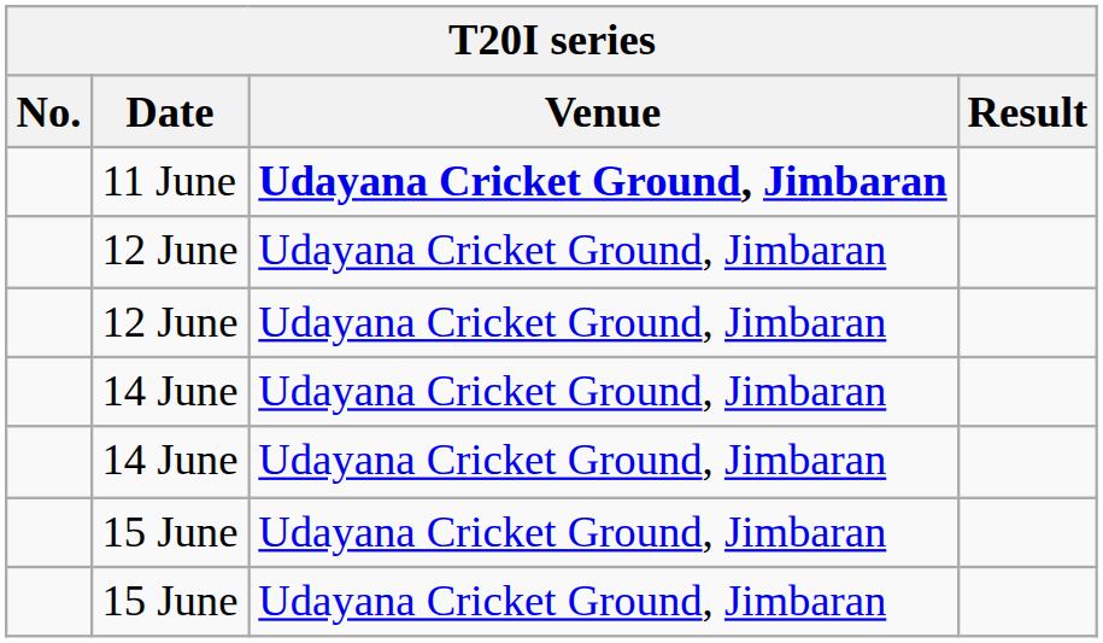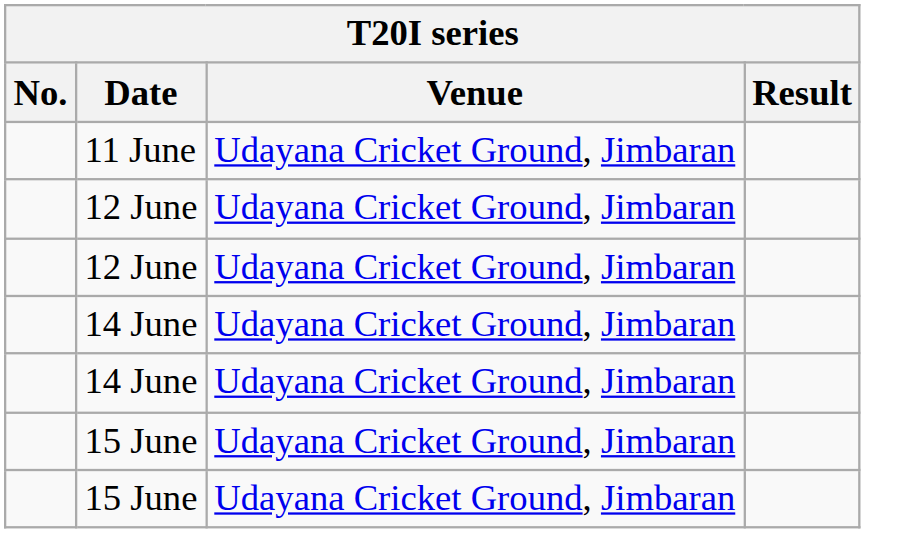11 June | Venue: bold -> normal
